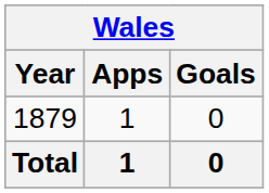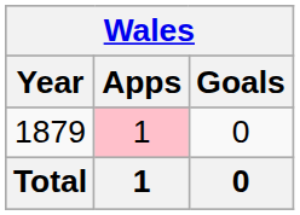1879 | Apps: no background -> pink background
